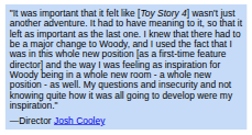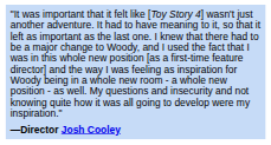row 2 | column 1: normal -> bold
